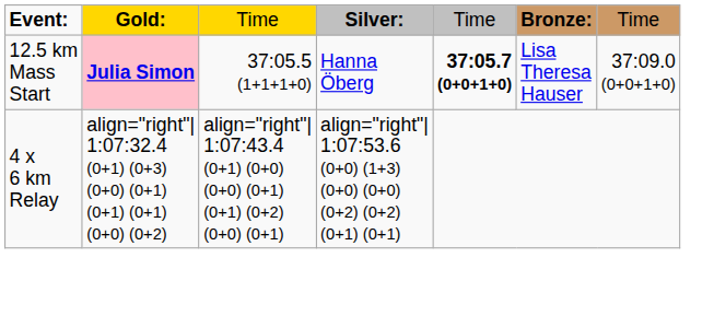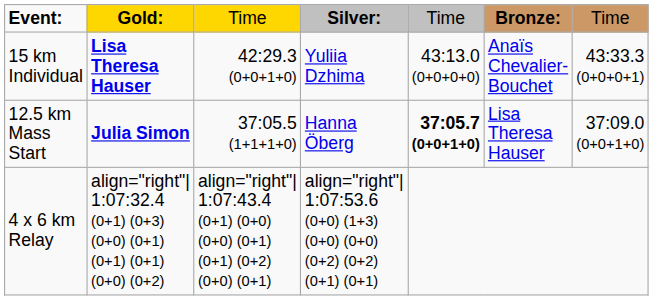+ row: 15 km Individual | Lisa Theresa Hauser | 42:29.3 (0+0+1+0) | Yuliia Dzhima | 43:13.0 (0+0+0+0) | Anaïs Chevalier-Bouchet | 43:33.3 (0+0+0+1)
12.5 km Mass Start | column 2: pink background -> no background
